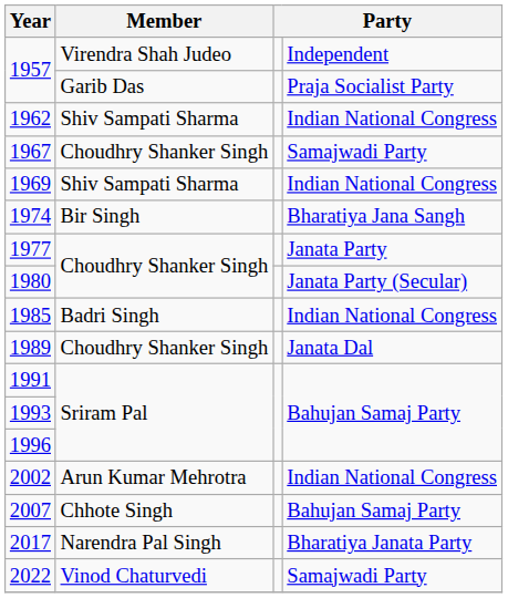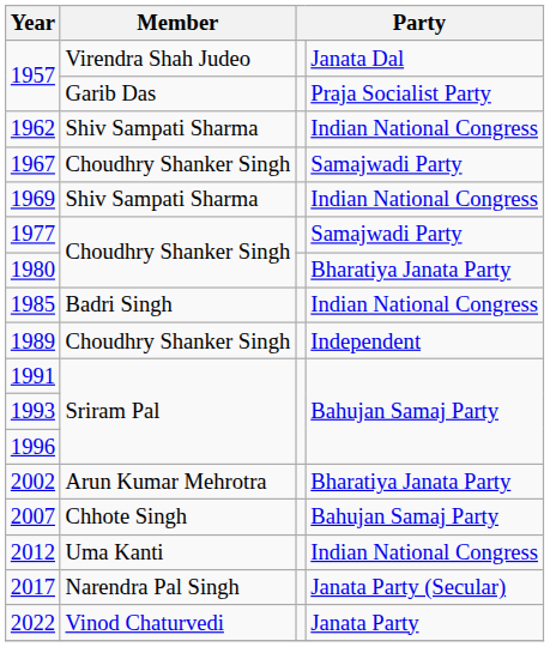1957 / Virendra Shah Judeo | column 4: Independent -> Janata Dal
- row: 1974 | Bir Singh | Bharatiya Jana Sangh
1977 | column 4: Janata Party -> Samajwadi Party
1980 | column 4: Janata Party (Secular) -> Bharatiya Janata Party
1989 | column 4: Janata Dal -> Independent
2002 | column 4: Indian National Congress -> Bharatiya Janata Party
+ row: 2012 | Uma Kanti | Indian National Congress
2017 | column 4: Bharatiya Janata Party -> Janata Party (Secular)
2022 | column 4: Samajwadi Party -> Janata Party
